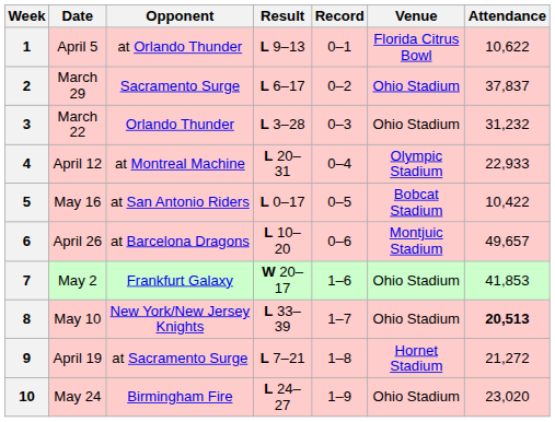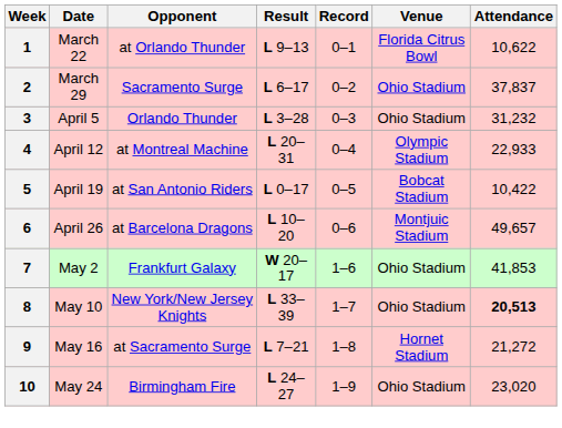1 | Date: April 5 -> March 22
3 | Date: March 22 -> April 5
5 | Date: May 16 -> April 19
9 | Date: April 19 -> May 16
